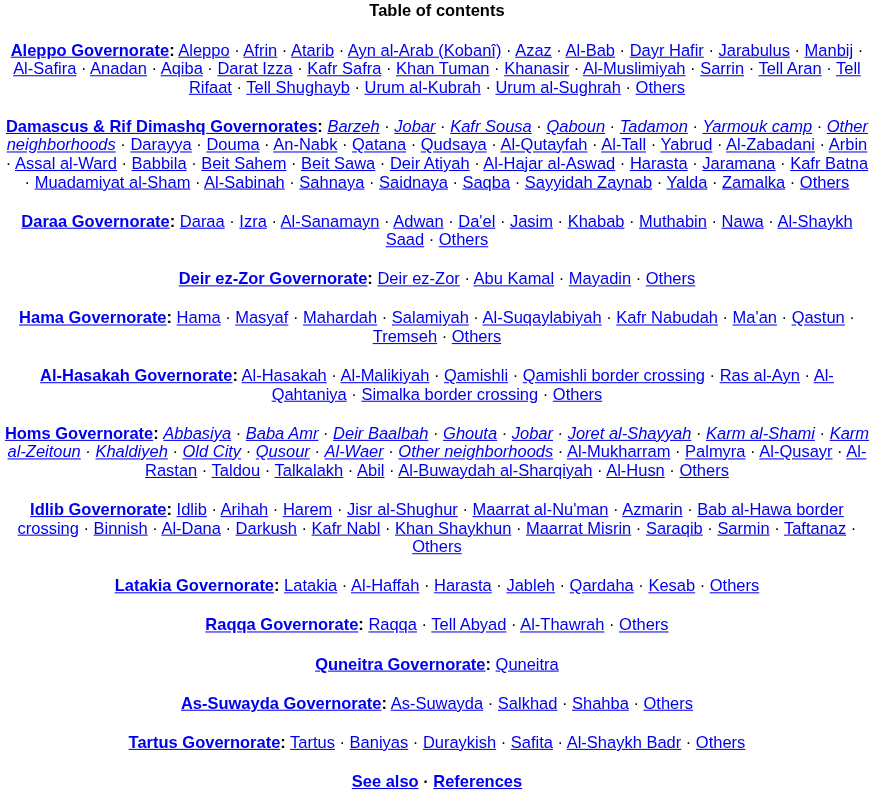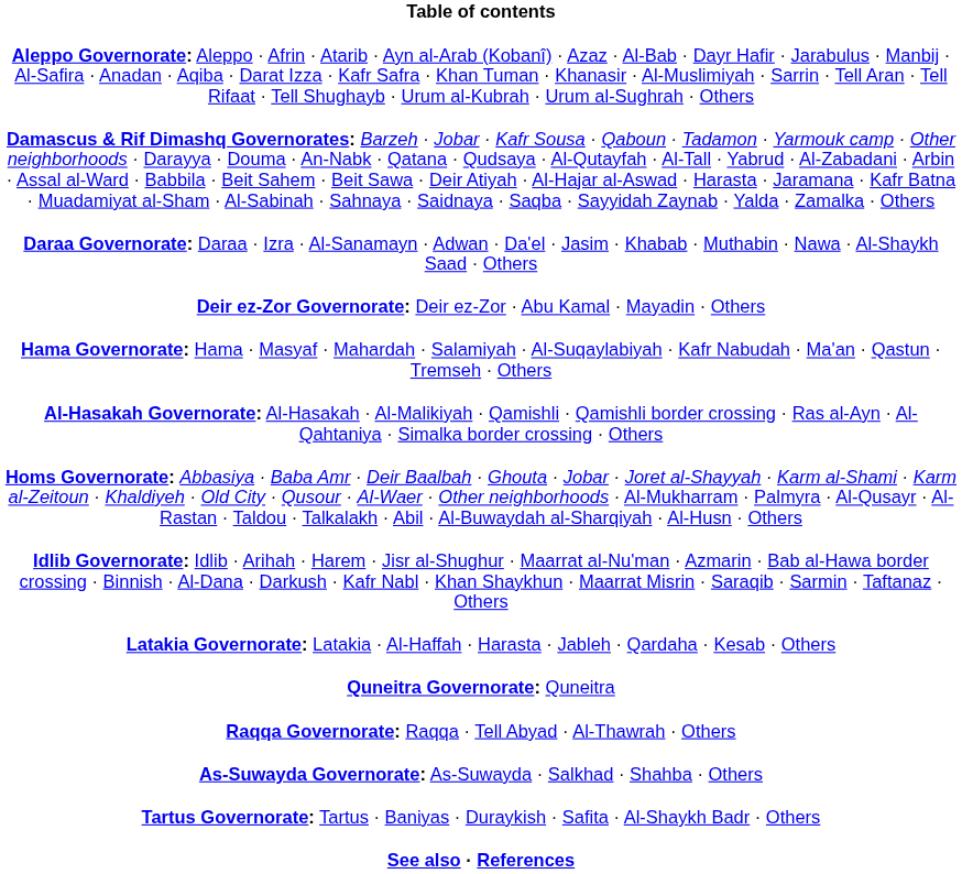row 11 | column 1: Raqqa Governorate: Raqqa · Tell Abyad · Al-Thawrah · Others -> Quneitra Governorate: Quneitra
row 12 | column 1: Quneitra Governorate: Quneitra -> Raqqa Governorate: Raqqa · Tell Abyad · Al-Thawrah · Others
